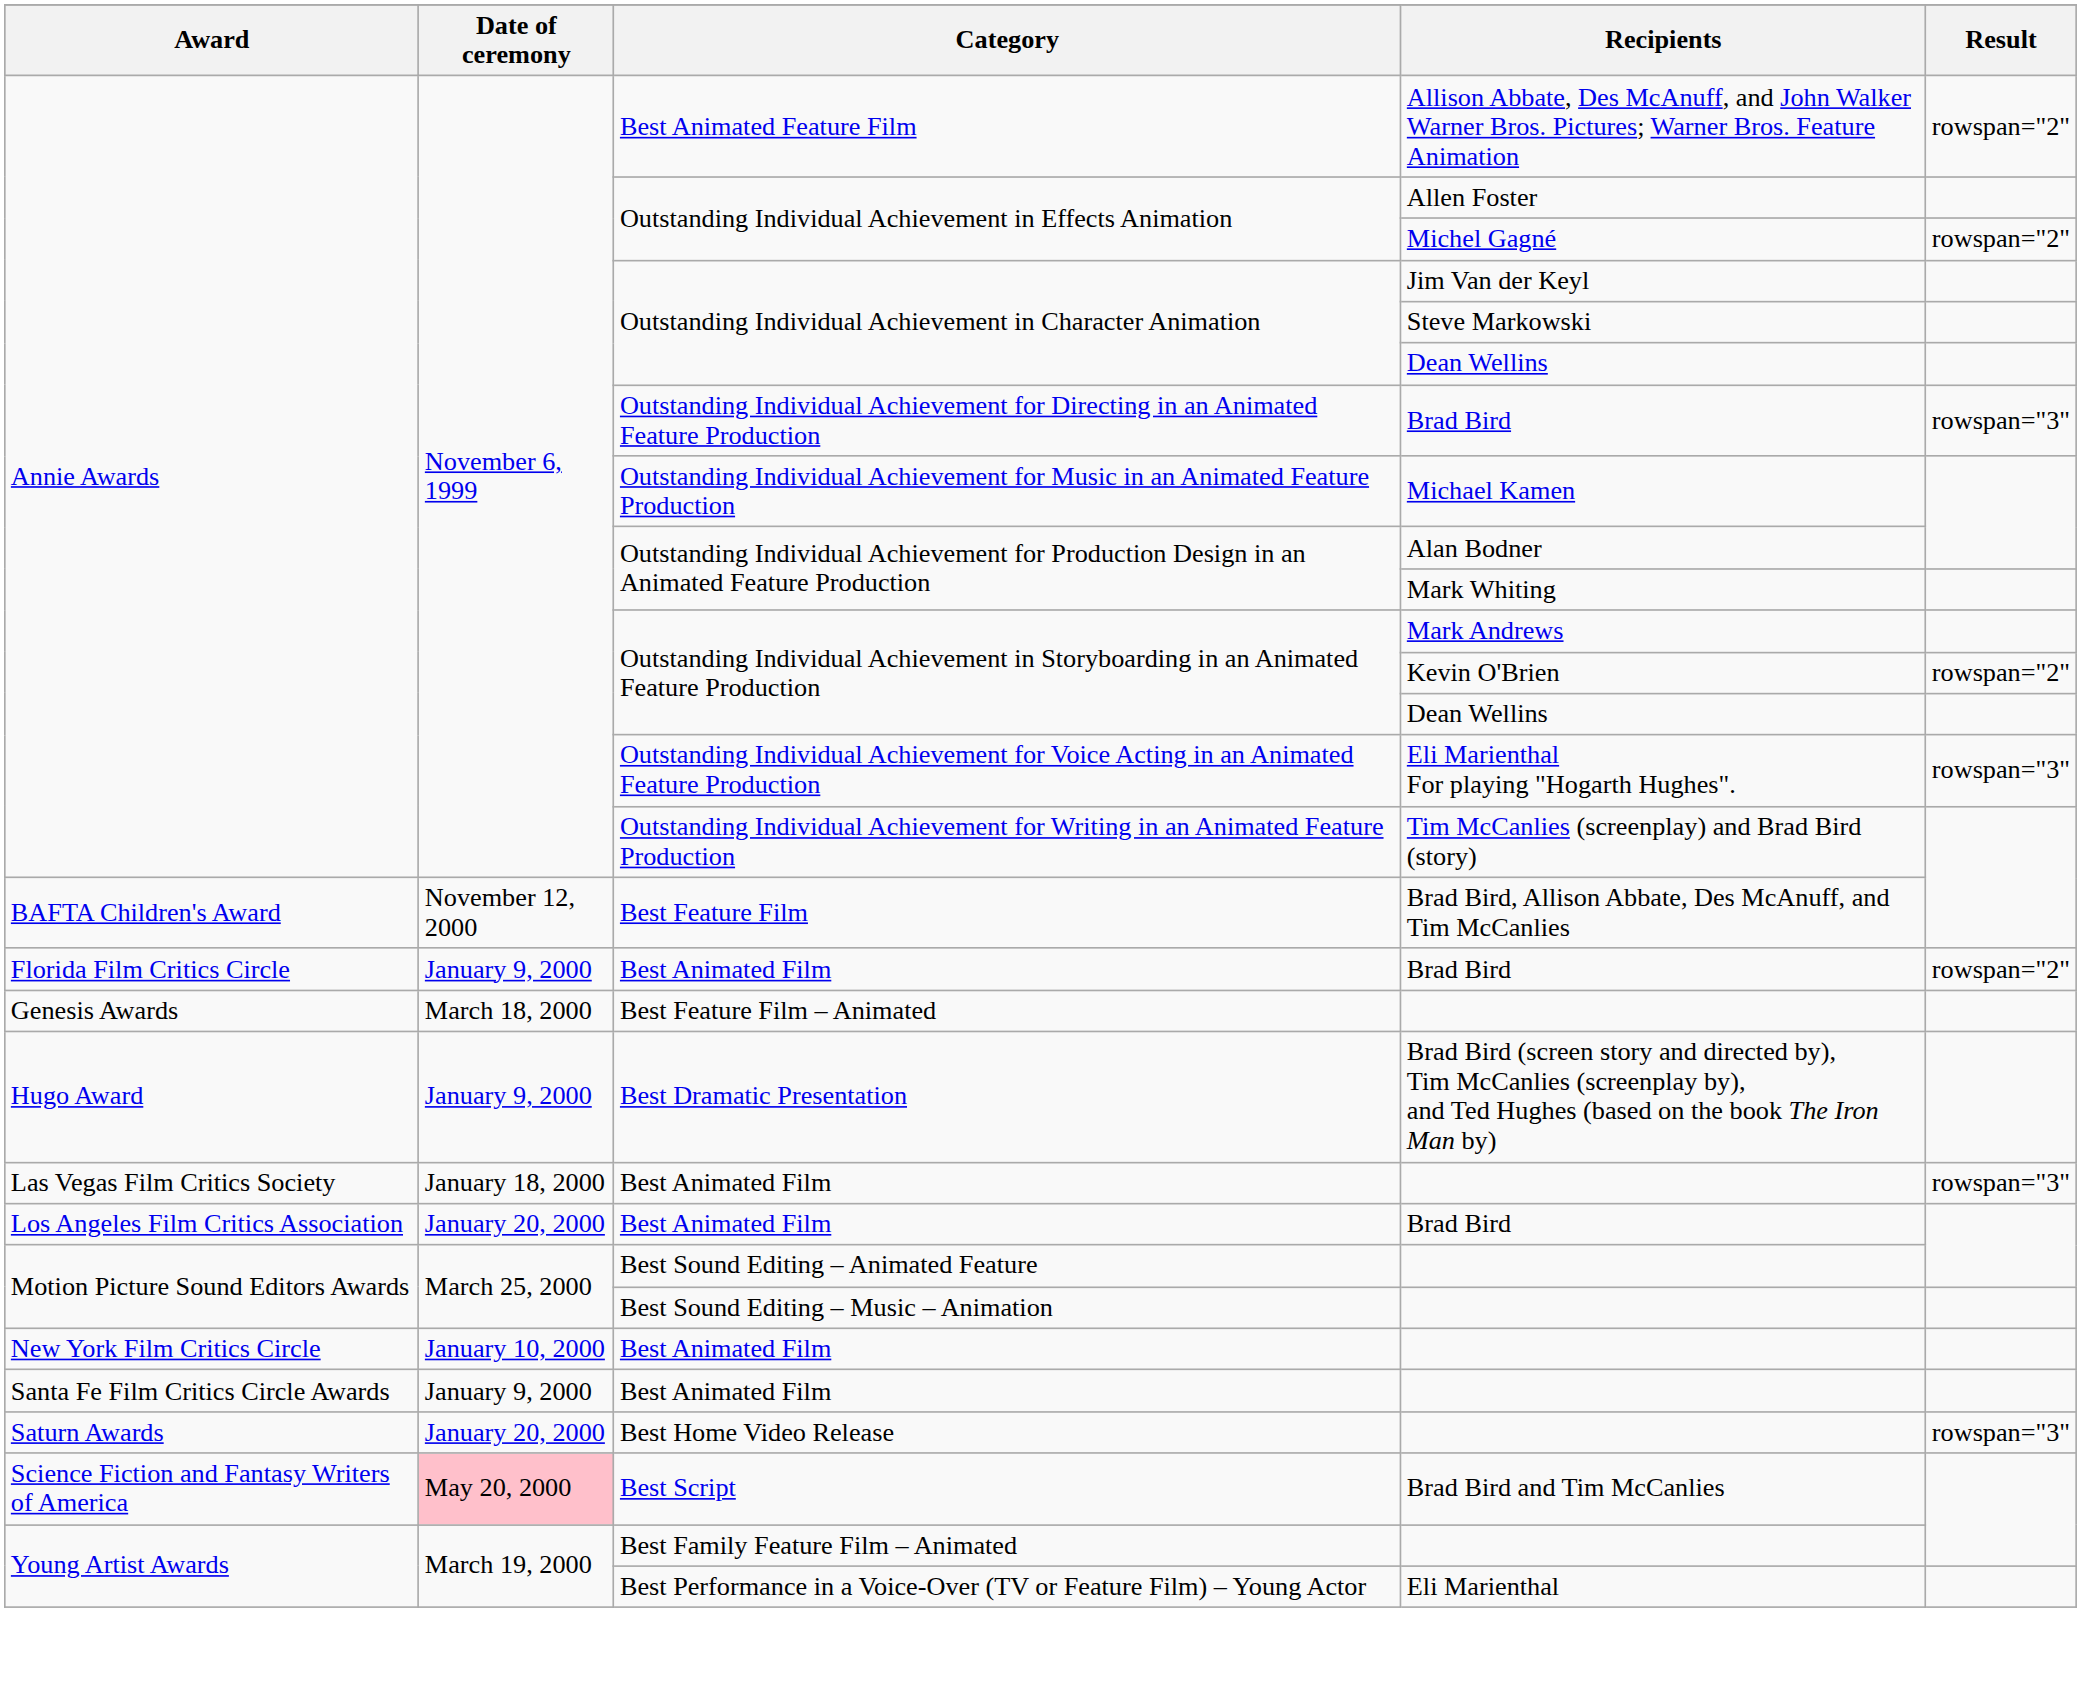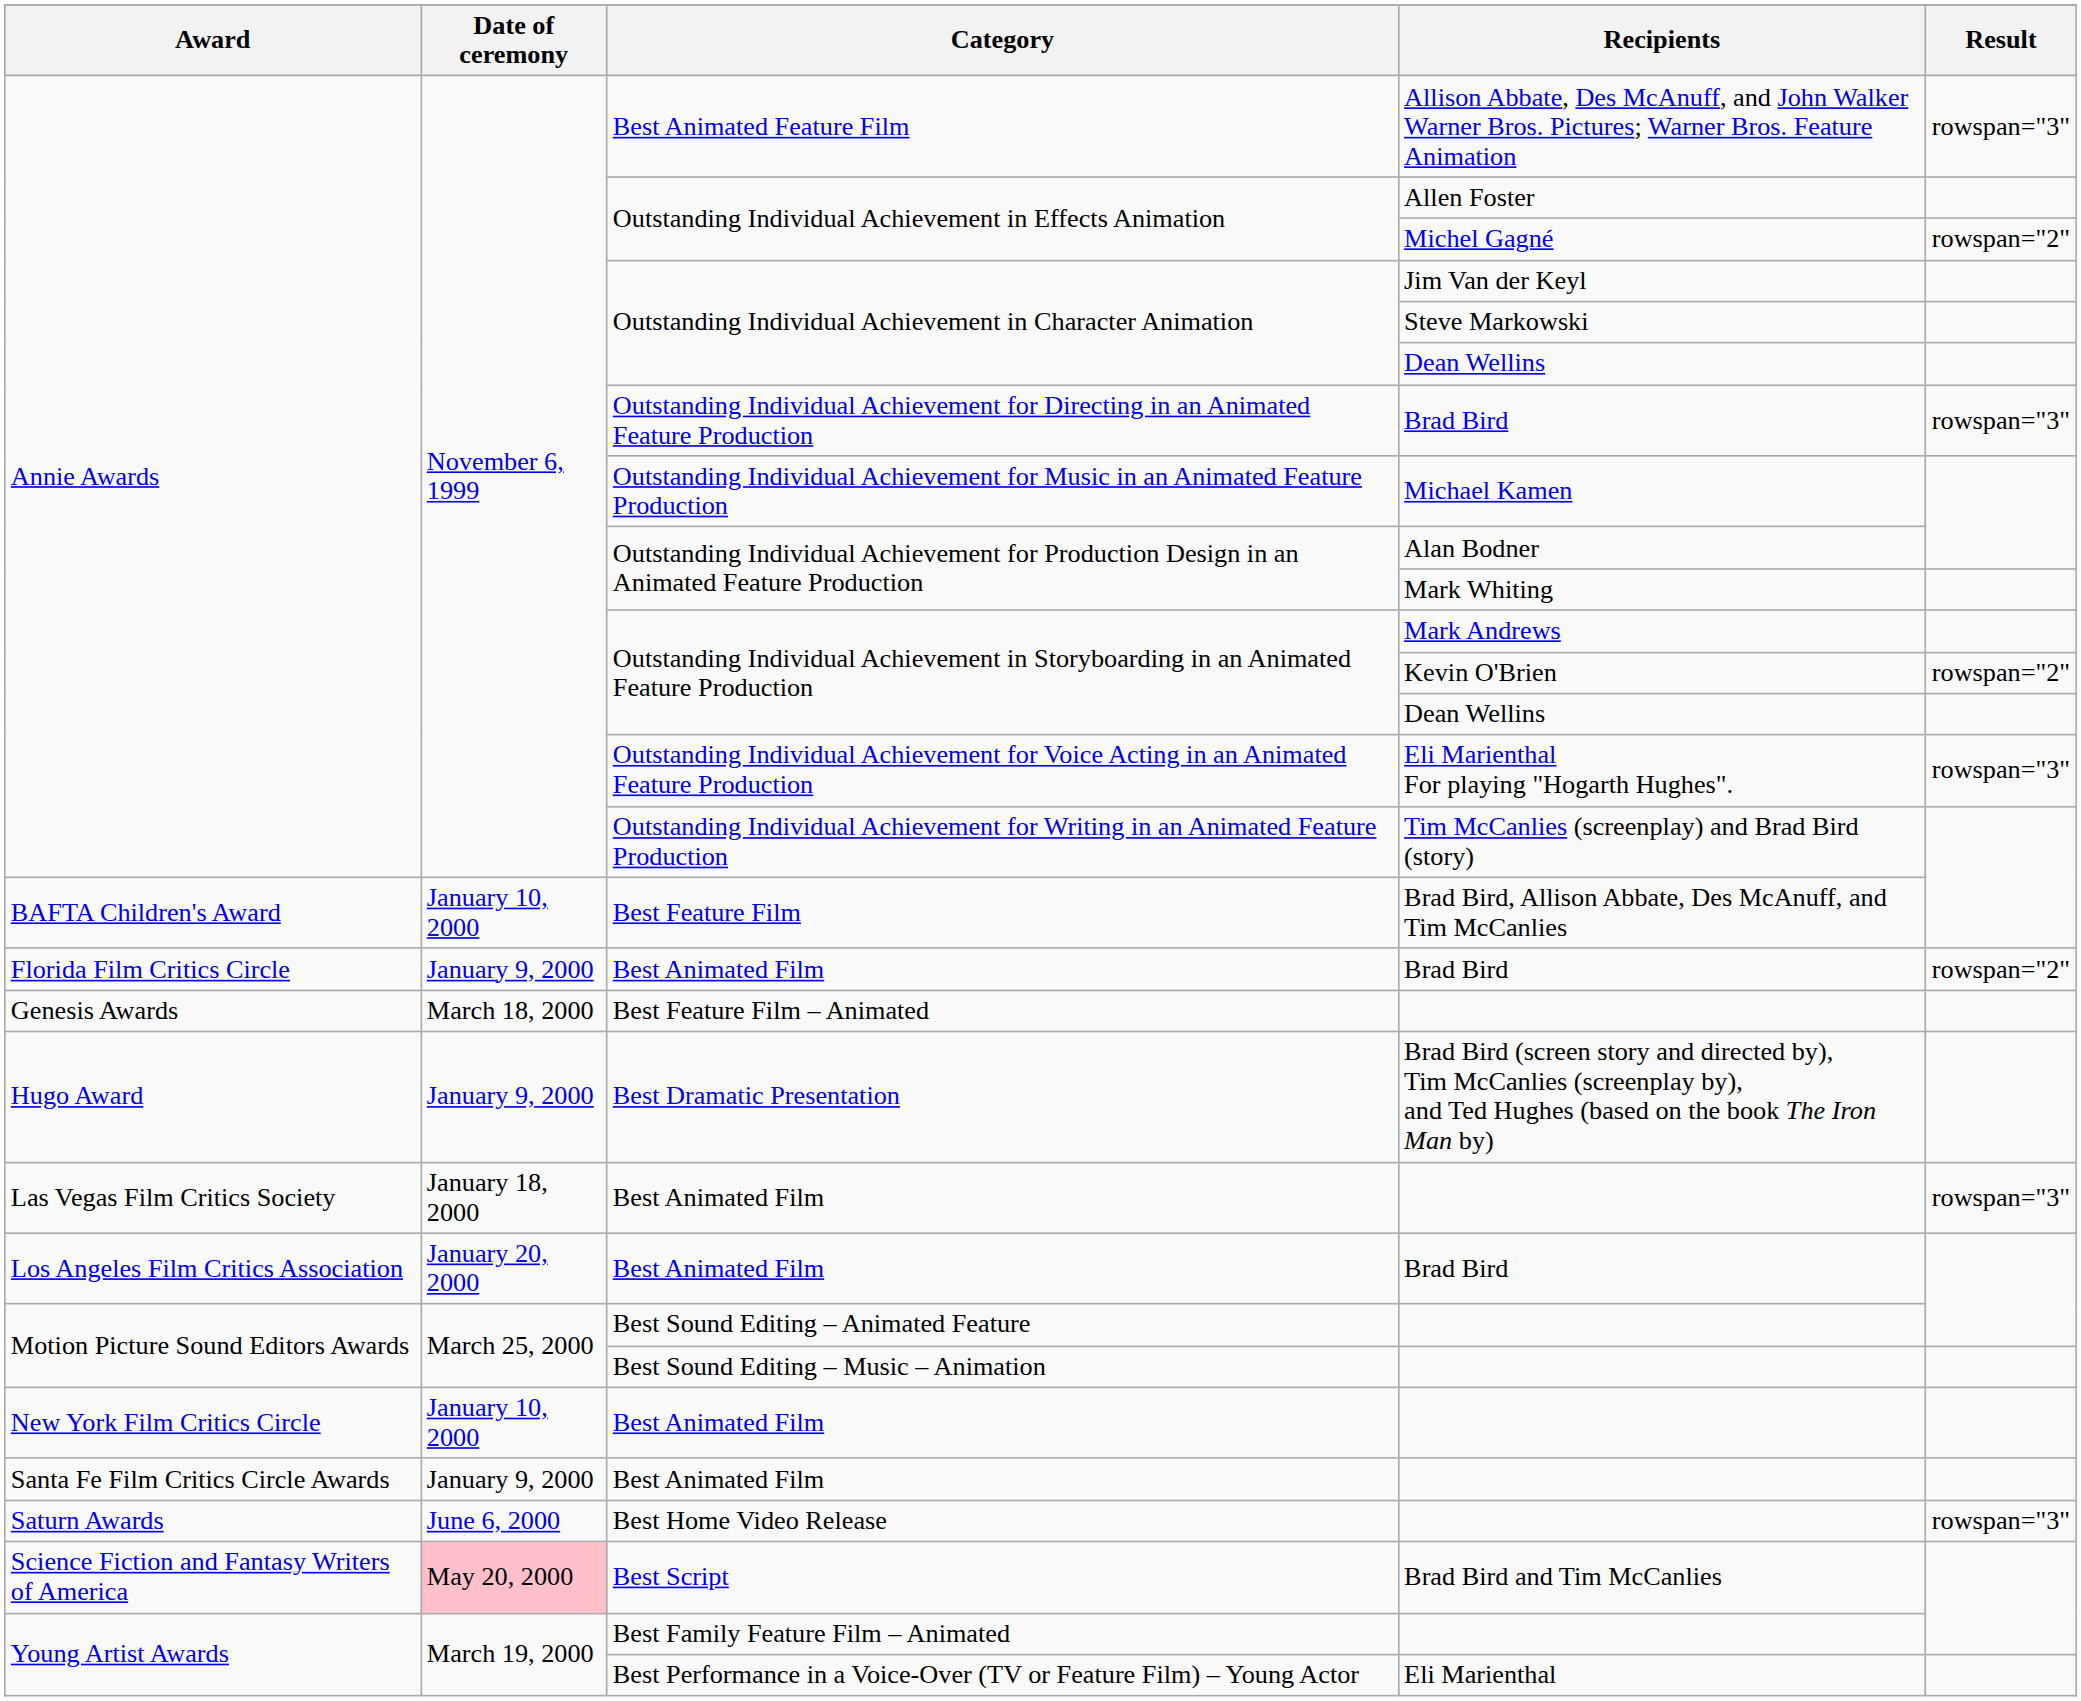Best Animated Feature Film | Result: rowspan="2" -> rowspan="3"
Best Feature Film | Date of ceremony: November 12, 2000 -> January 10, 2000
Best Home Video Release | Date of ceremony: January 20, 2000 -> June 6, 2000
